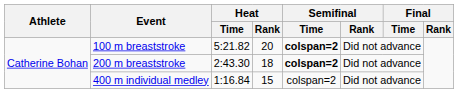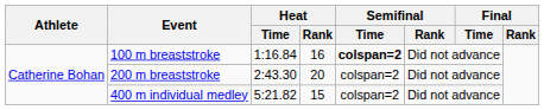100 m breaststroke | Heat / Time: 5:21.82 -> 1:16.84
100 m breaststroke | Heat / Rank: 20 -> 16
200 m breaststroke | Heat / Rank: 18 -> 20
200 m breaststroke | Semifinal / Time: bold -> normal
400 m individual medley | Heat / Time: 1:16.84 -> 5:21.82
